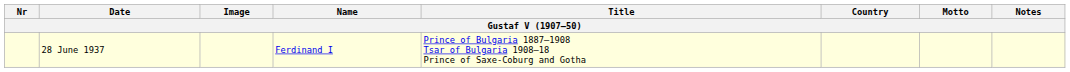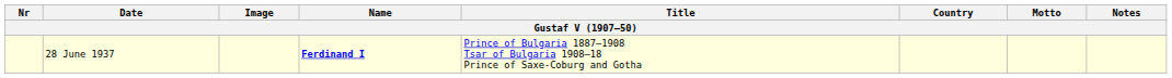28 June 1937 | Name: normal -> bold
